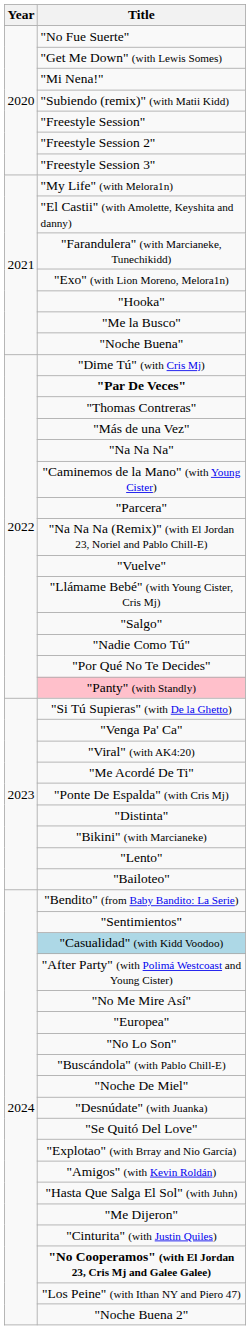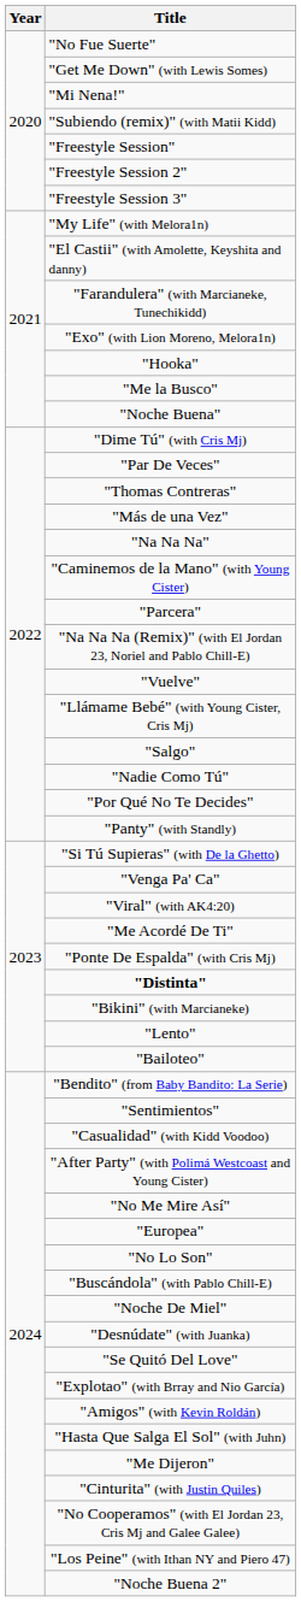"Par De Veces" | Title: bold -> normal
"Panty" (with Standly) | Title: pink background -> no background
"Distinta" | Title: normal -> bold
"Casualidad" (with Kidd Voodoo) | Title: lightblue background -> no background
"No Cooperamos" (with El Jordan 23, Cris Mj and Galee Galee) | Title: bold -> normal
